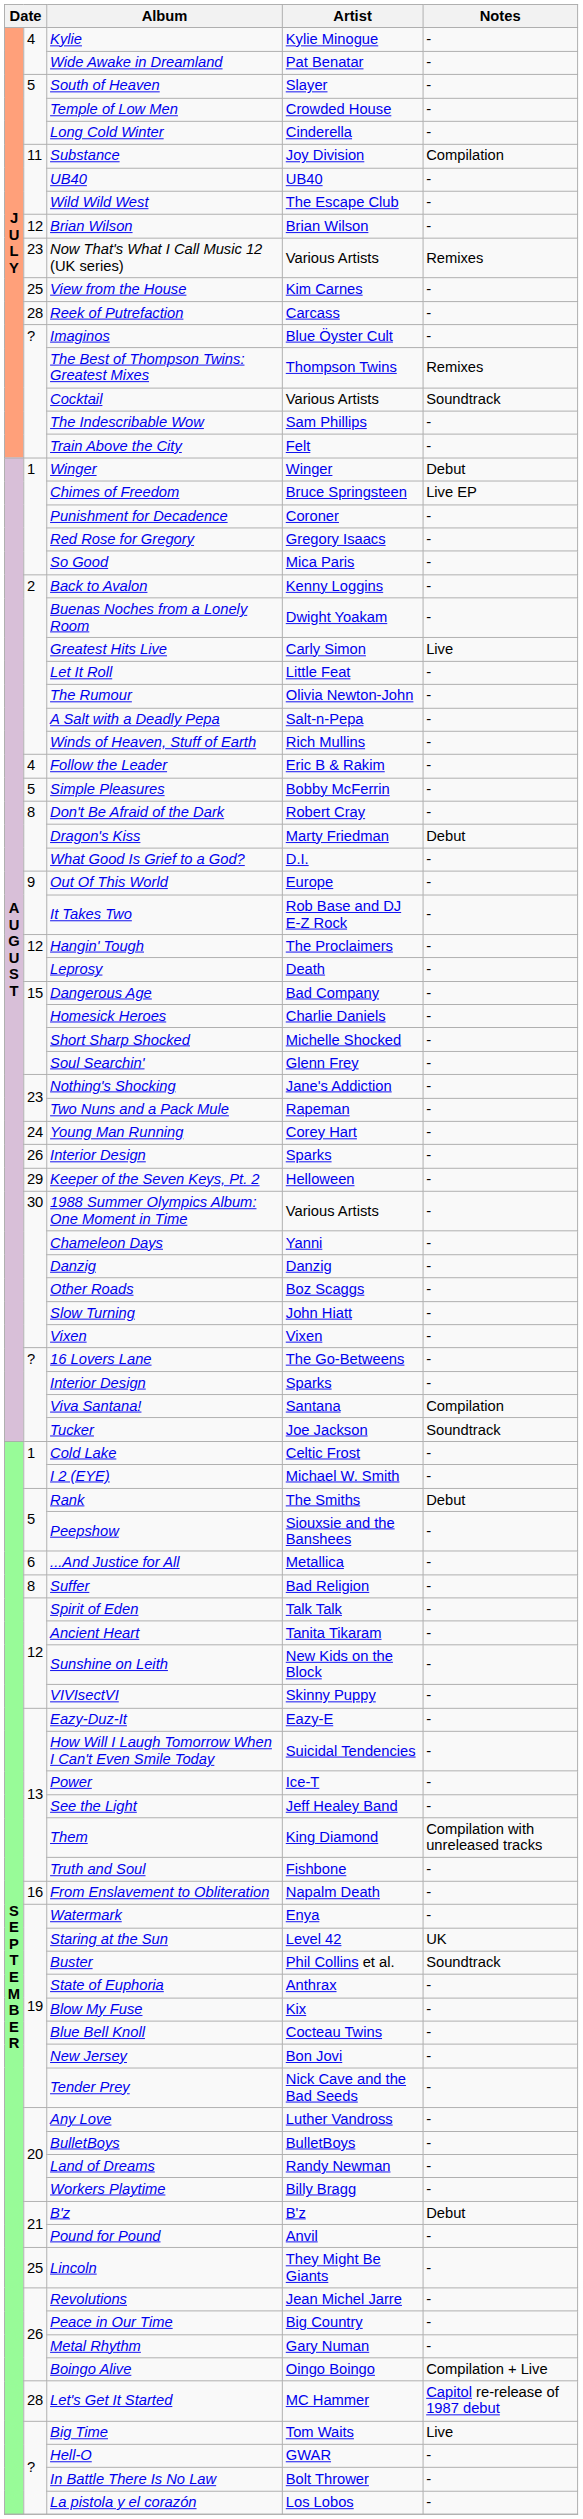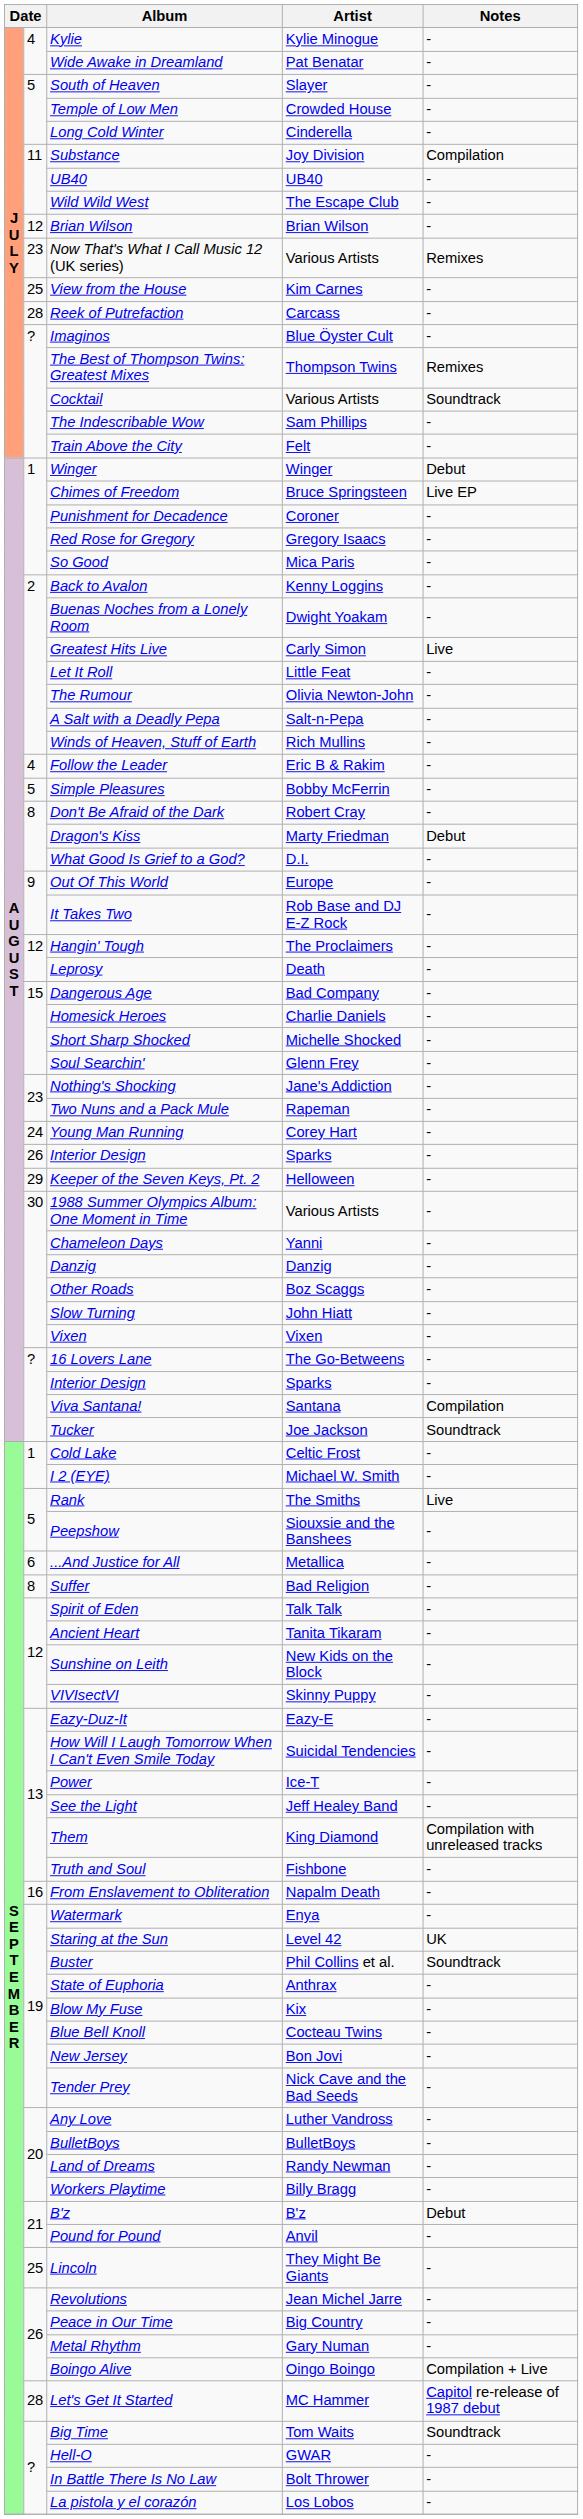Rank | Notes: Debut -> Live
Big Time | Notes: Live -> Soundtrack
